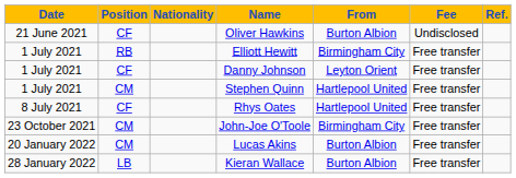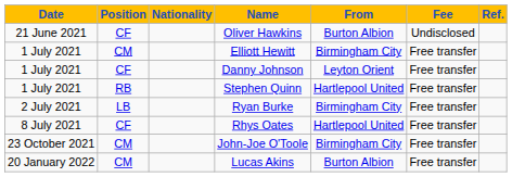Elliott Hewitt | Position: RB -> CM
Stephen Quinn | Position: CM -> RB
+ row: 2 July 2021 | LB | Ryan Burke | Birmingham City | Free transfer
- row: 28 January 2022 | LB | Kieran Wallace | Burton Albion | Free transfer
